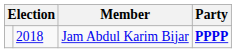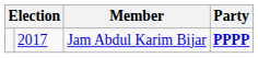Jam Abdul Karim Bijar | column 2: 2018 -> 2017
